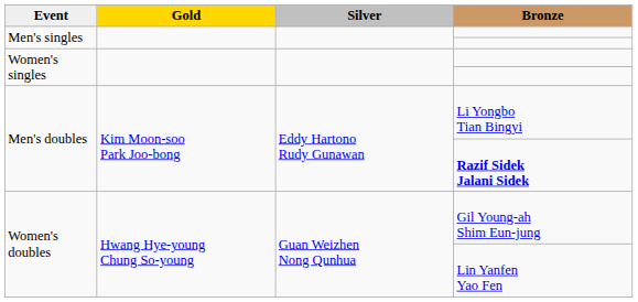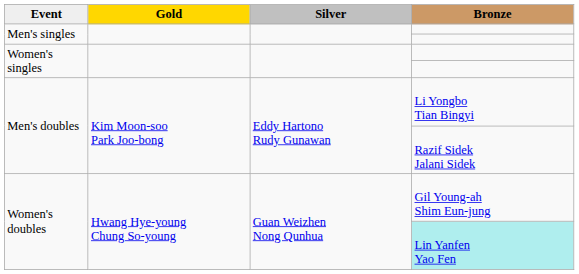Razif Sidek Jalani Sidek | Bronze: bold -> normal
Lin Yanfen Yao Fen | Bronze: no background -> paleturquoise background
